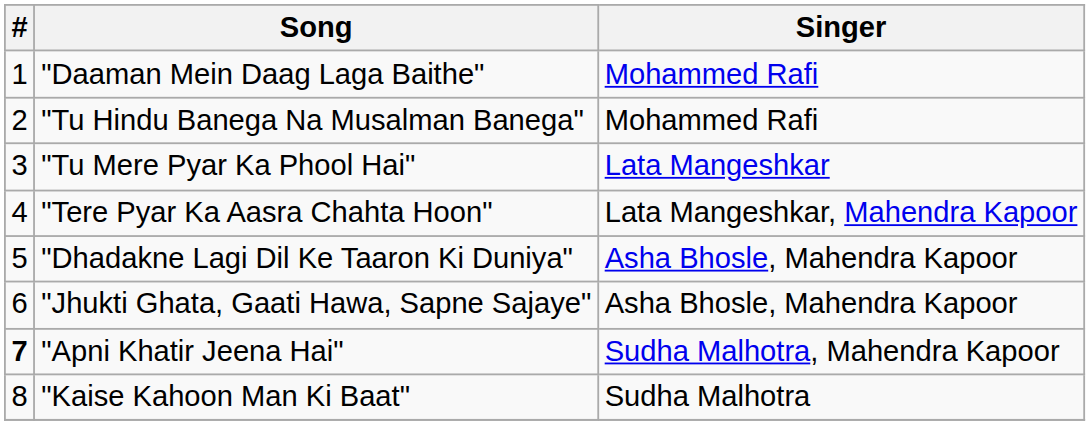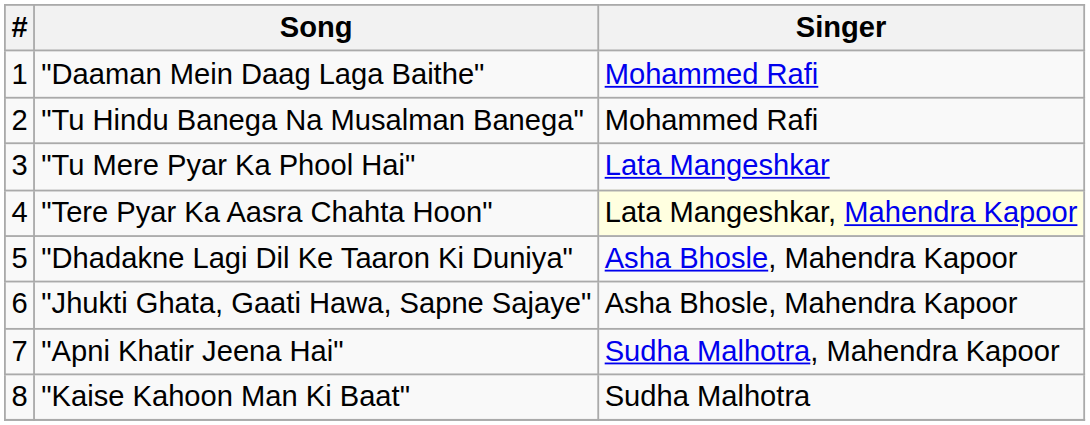"Tere Pyar Ka Aasra Chahta Hoon" | Singer: no background -> lightyellow background
"Apni Khatir Jeena Hai" | #: bold -> normal
